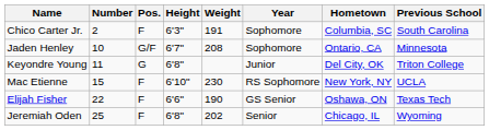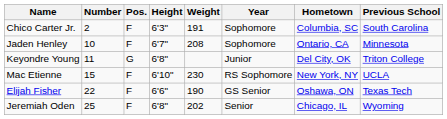Jaden Henley | Pos.: G/F -> F
